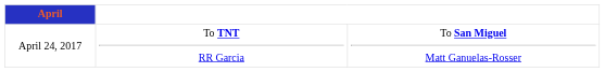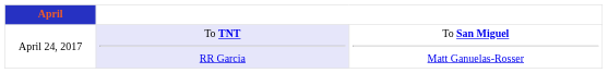April 24, 2017 | column 2: no background -> lavender background
